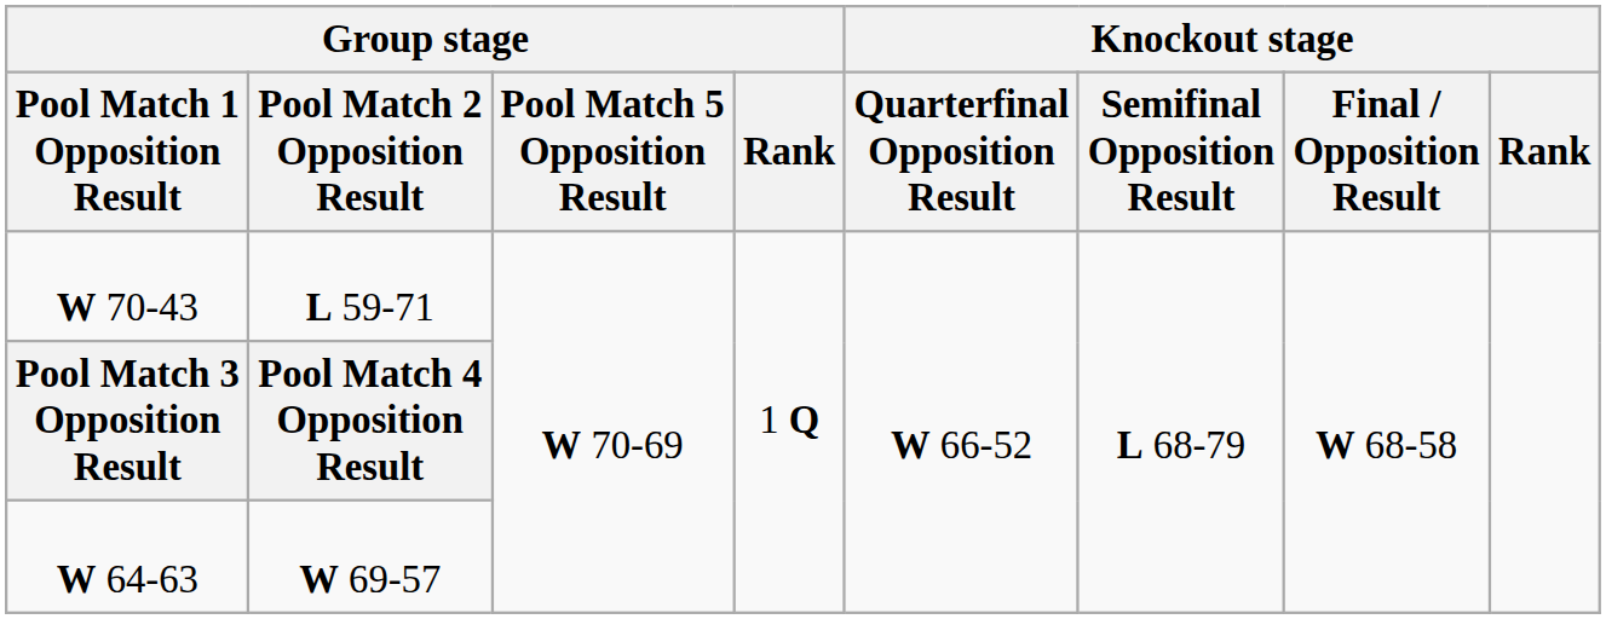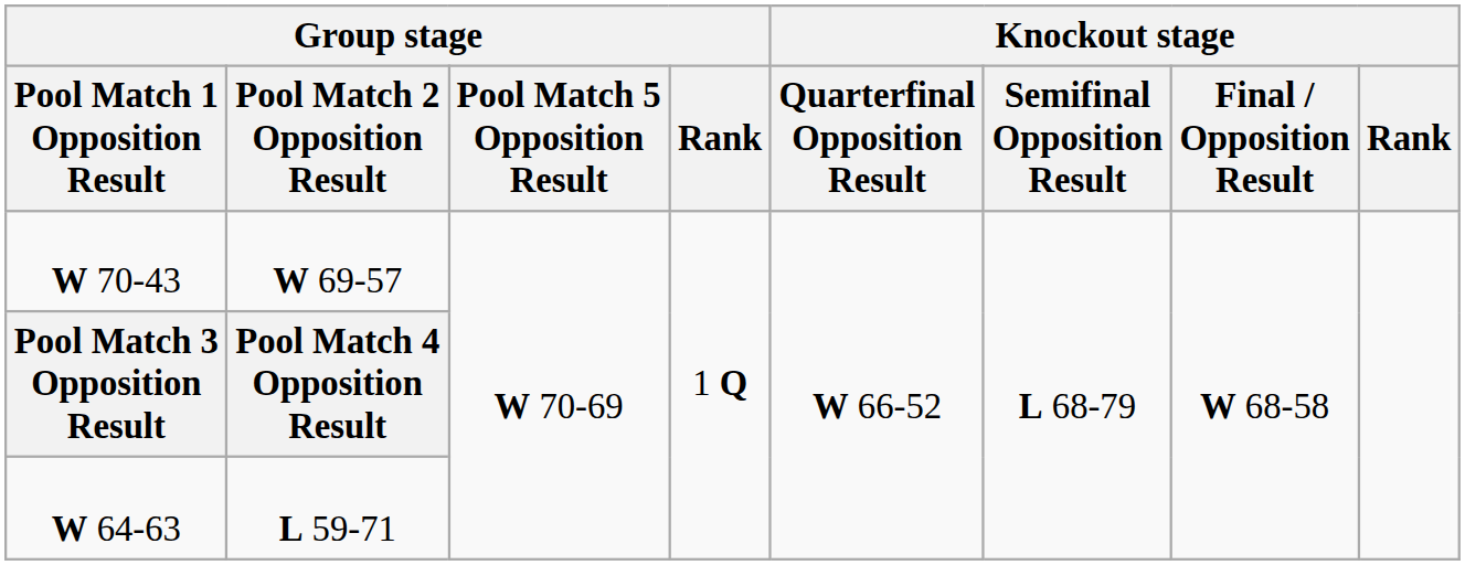W 70-43 | Group stage / Pool Match 2 Opposition Result: L 59-71 -> W 69-57
W 64-63 | Group stage / Pool Match 2 Opposition Result: W 69-57 -> L 59-71
